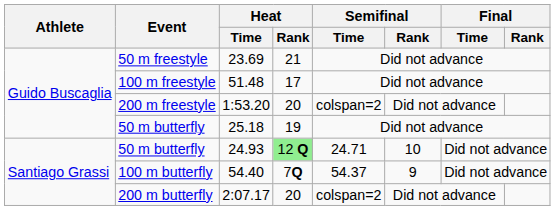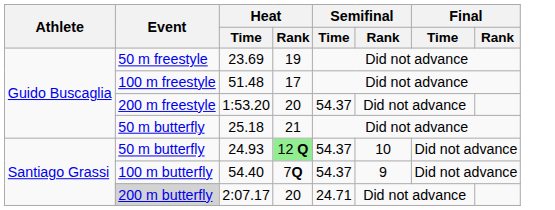23.69 | Heat / Rank: 21 -> 19
1:53.20 | Semifinal / Time: colspan=2 -> 54.37
25.18 | Heat / Rank: 19 -> 21
24.93 | Semifinal / Time: 24.71 -> 54.37
2:07.17 | Event: no background -> lightgrey background
2:07.17 | Semifinal / Time: colspan=2 -> 24.71
